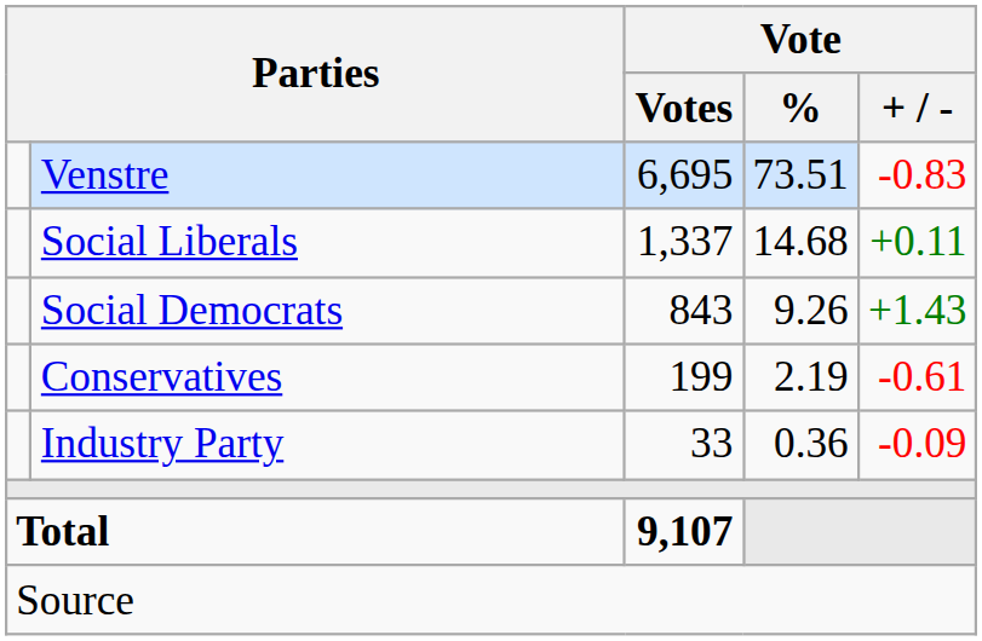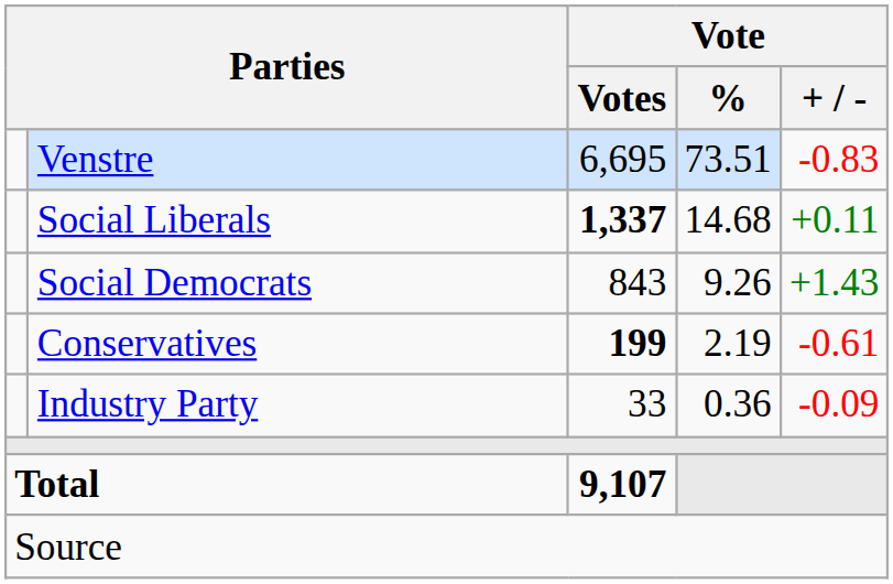Social Liberals | Vote / Votes: normal -> bold
Conservatives | Vote / Votes: normal -> bold
